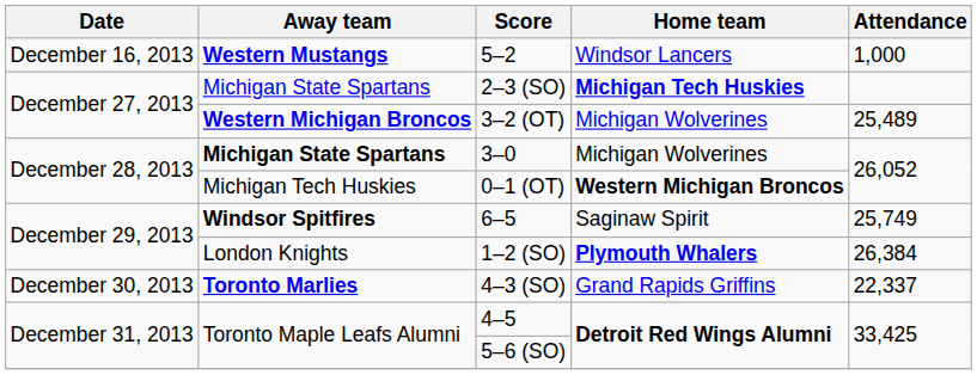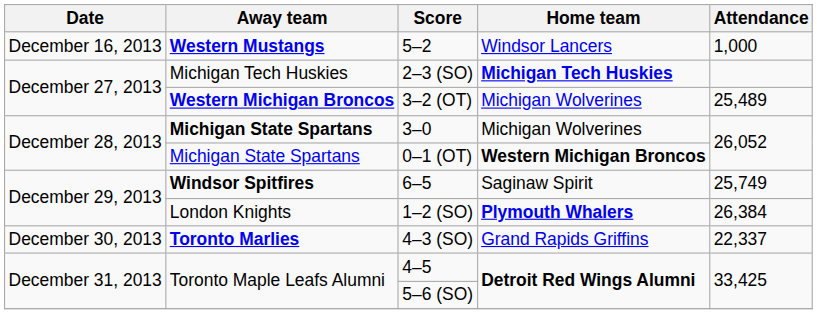2–3 (SO) | Away team: Michigan State Spartans -> Michigan Tech Huskies
0–1 (OT) | Away team: Michigan Tech Huskies -> Michigan State Spartans
